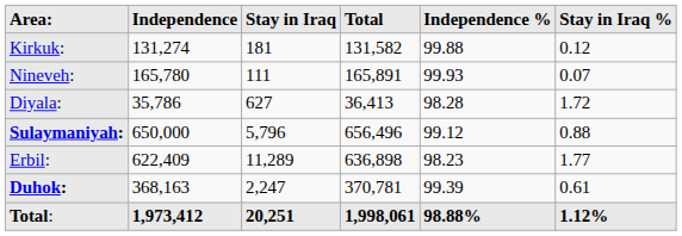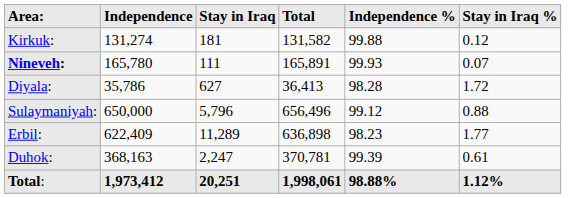Nineveh: | Area:: normal -> bold
Sulaymaniyah: | Area:: bold -> normal
Duhok: | Area:: bold -> normal
